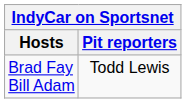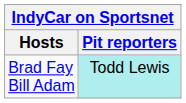Brad Fay Bill Adam | Pit reporters: no background -> paleturquoise background
